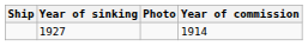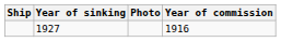row 2 | Year of commission: 1914 -> 1916
